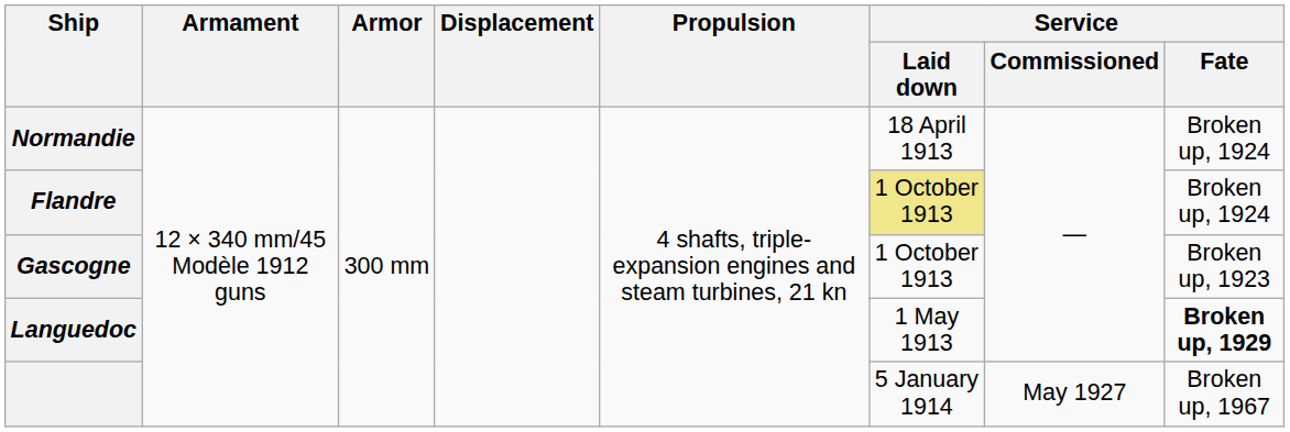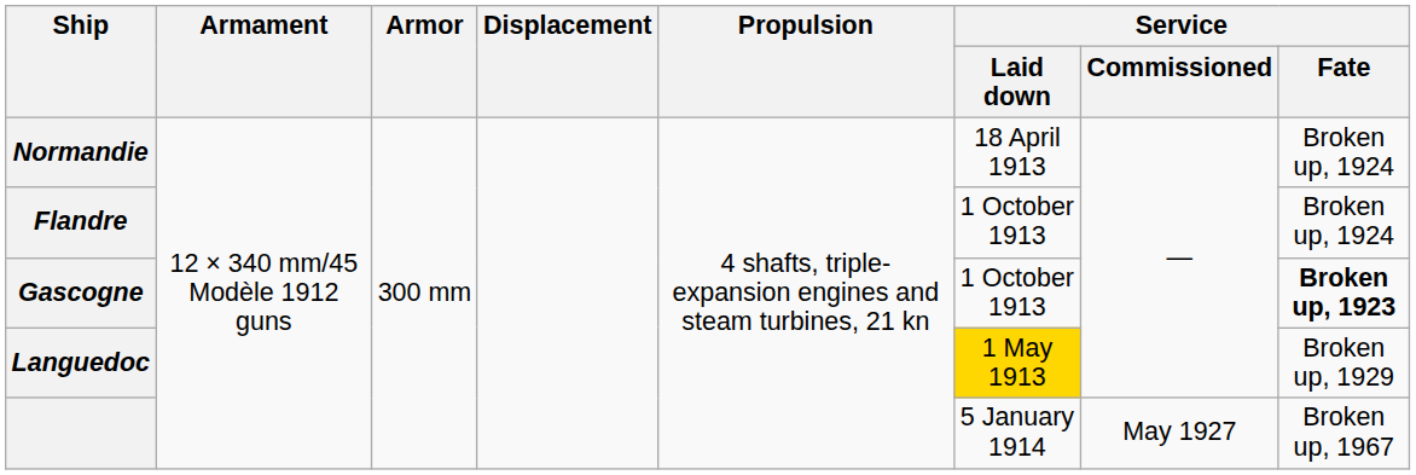Flandre | Service / Laid down: khaki background -> no background
Gascogne | Service / Fate: normal -> bold
Languedoc | Service / Laid down: no background -> gold background
Languedoc | Service / Fate: bold -> normal
